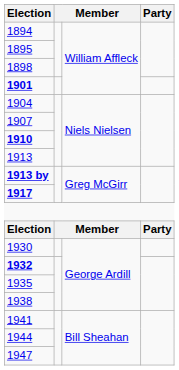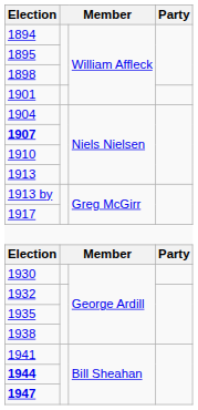1901 | Election: bold -> normal
1907 | Election: normal -> bold
1910 | Election: bold -> normal
1913 by | Election: bold -> normal
1917 | Election: bold -> normal
1932 | Election: bold -> normal
1944 | Election: normal -> bold
1947 | Election: normal -> bold
